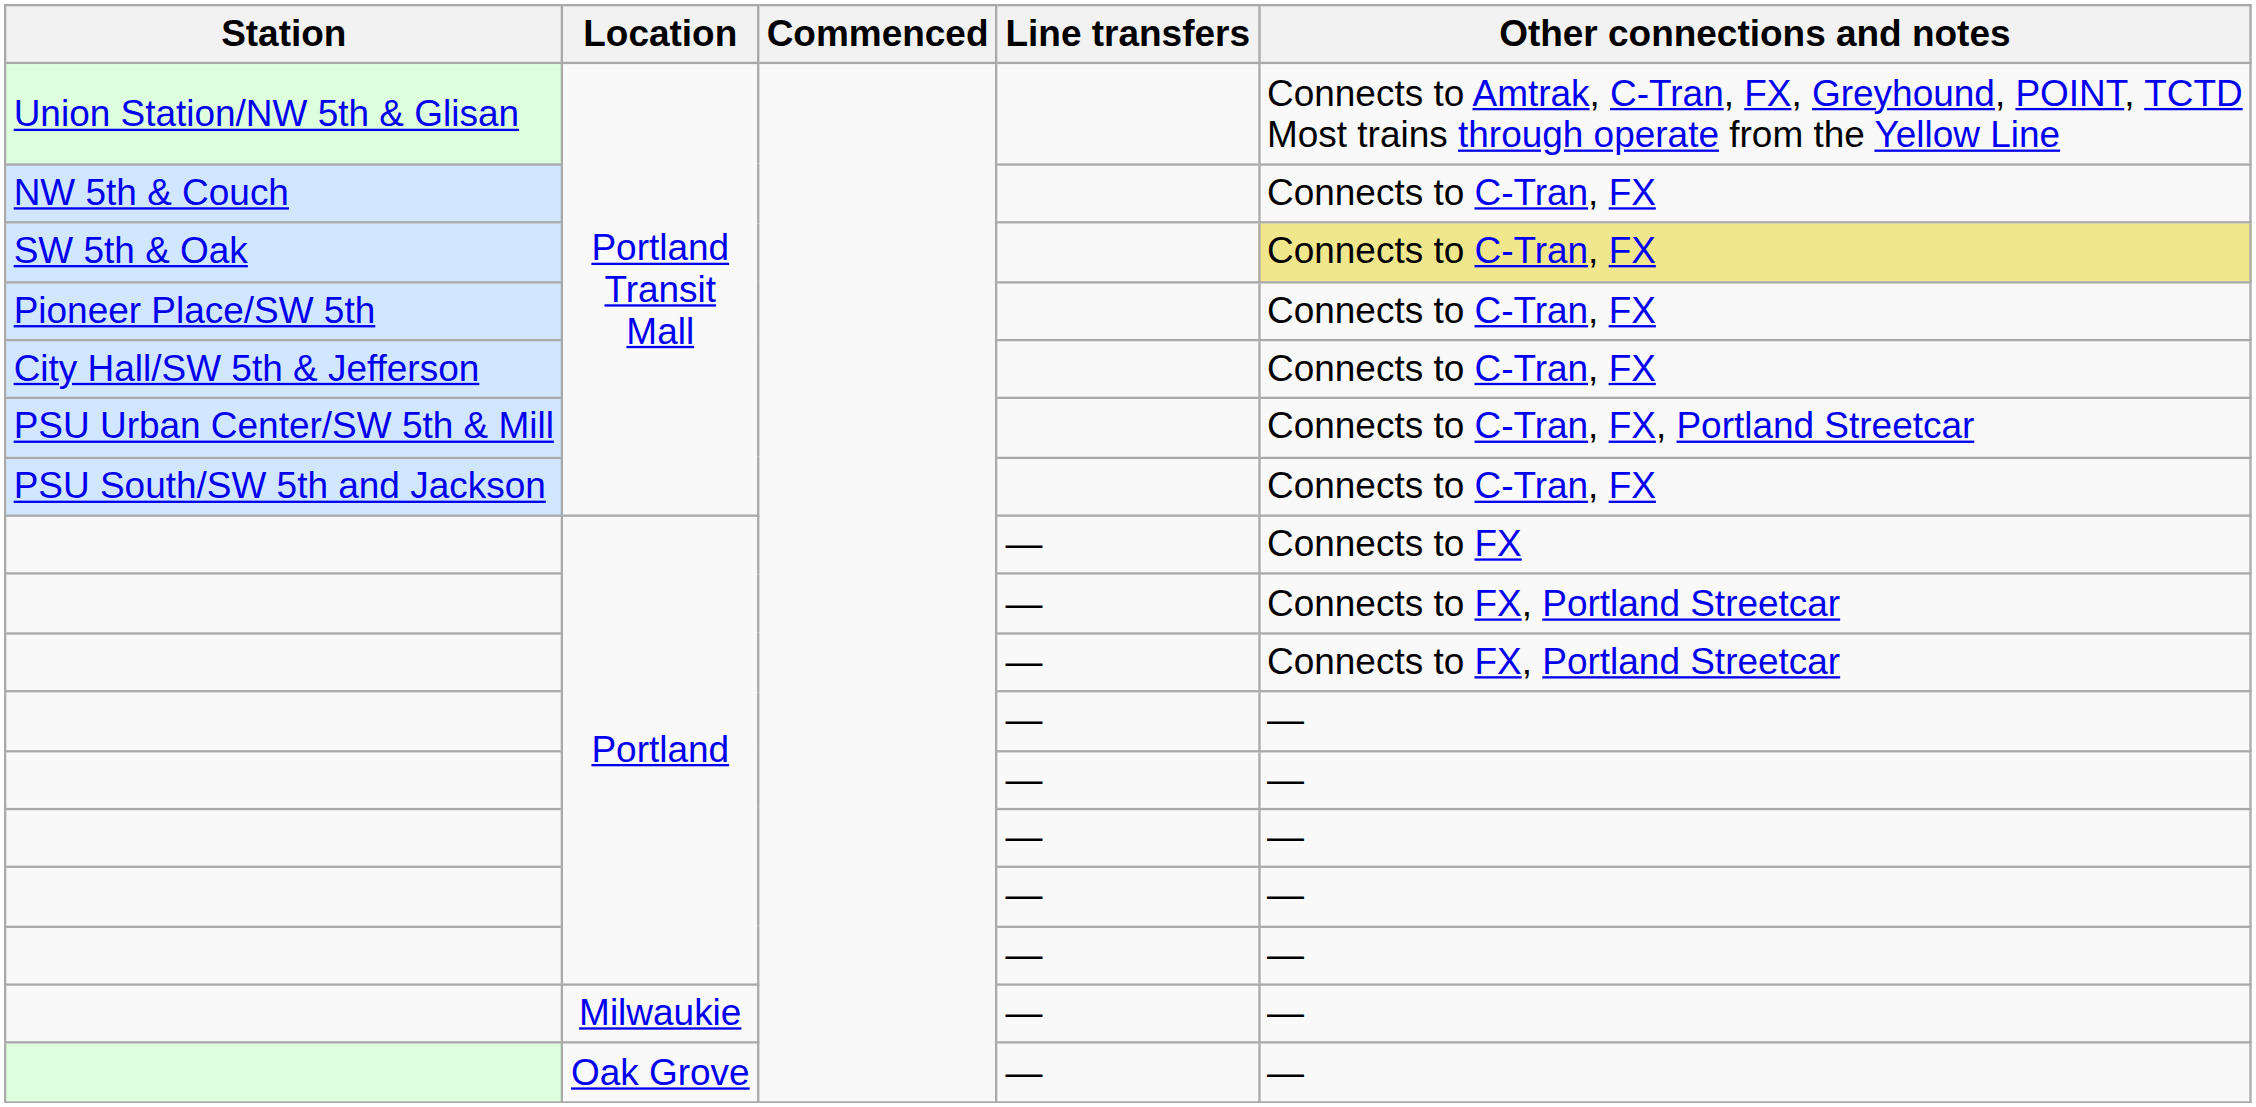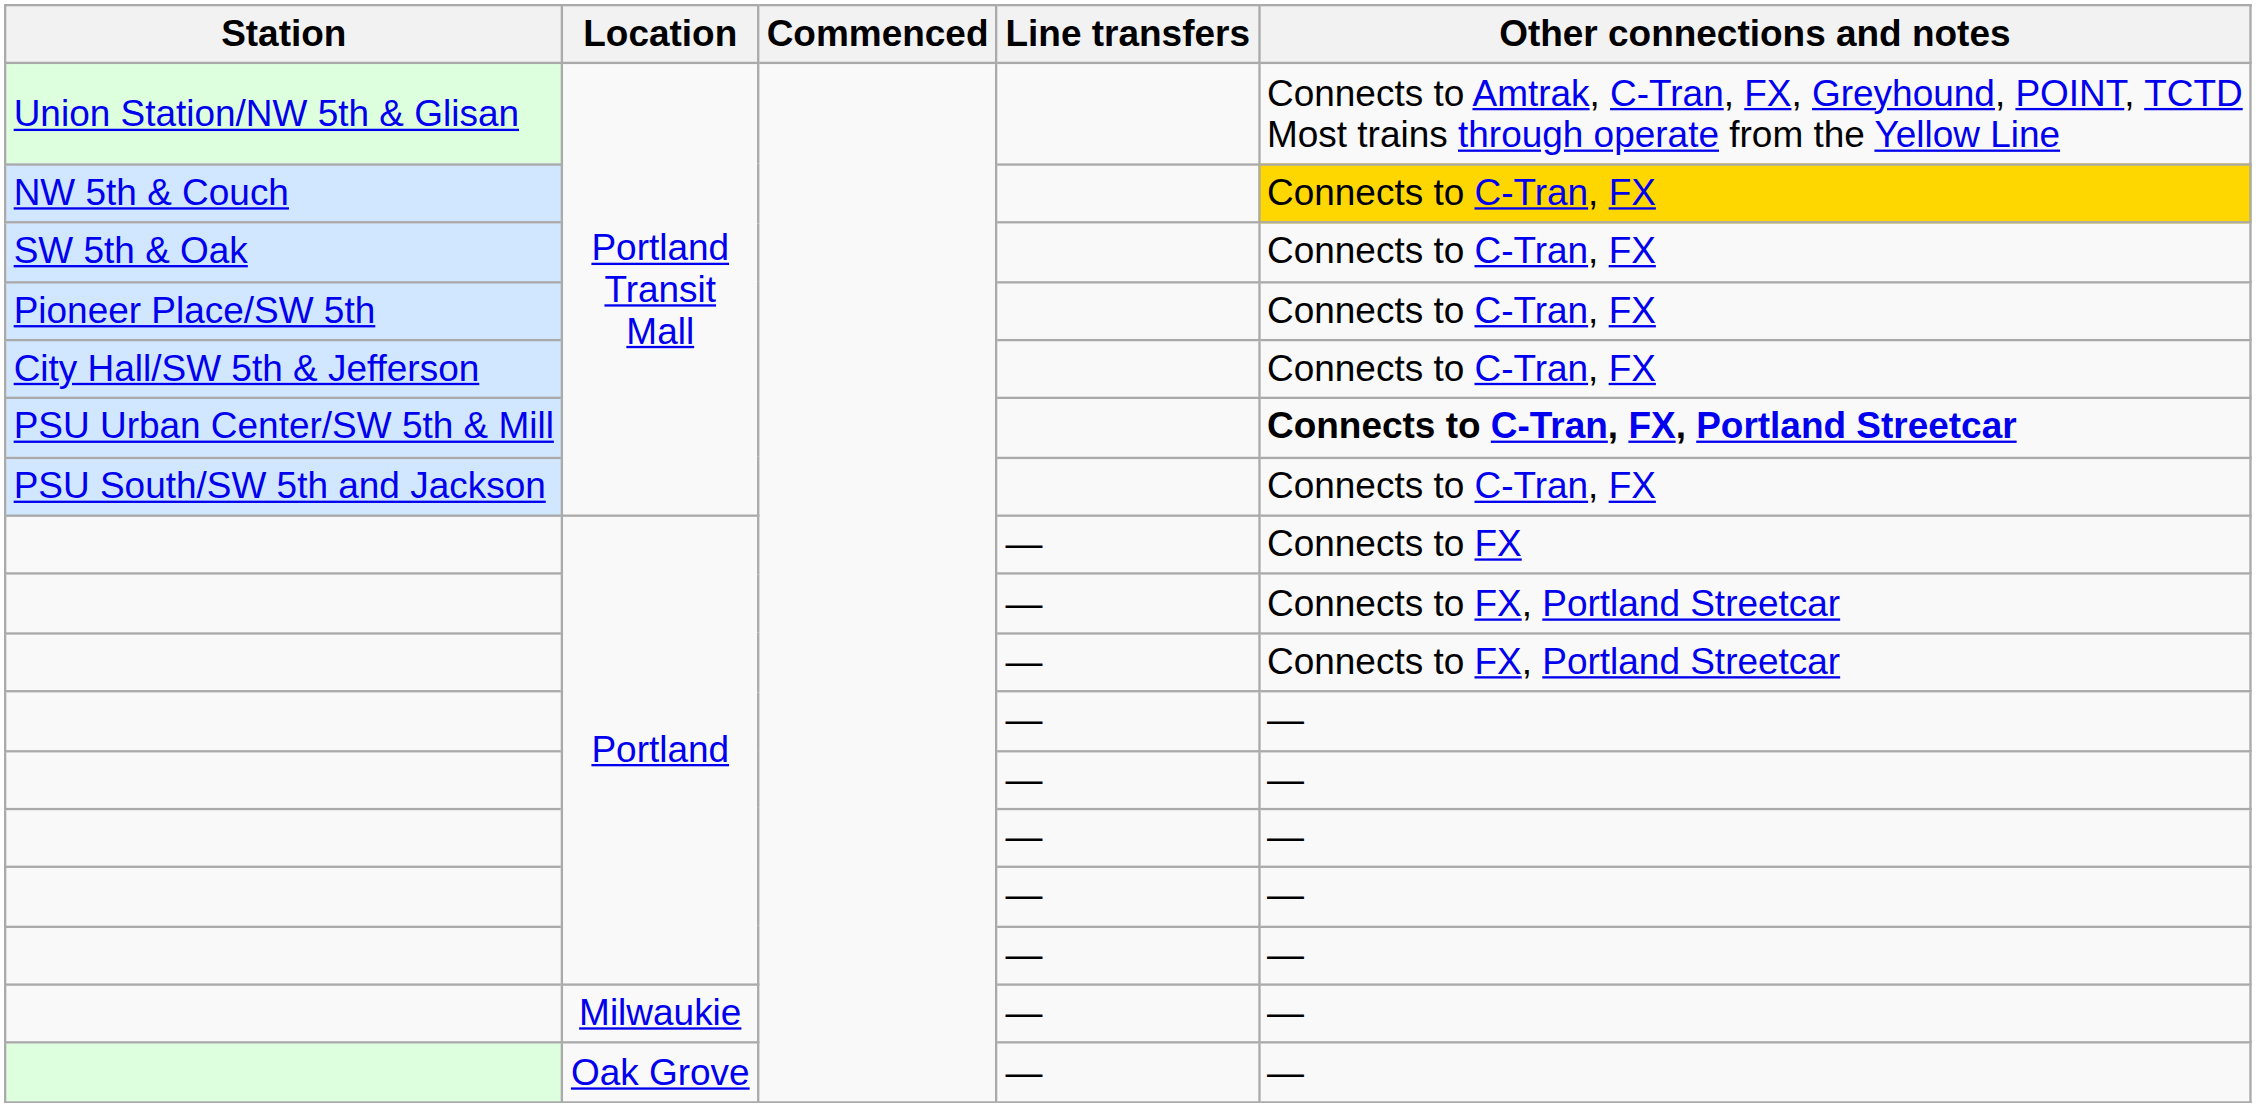NW 5th & Couch | Other connections and notes: no background -> gold background
SW 5th & Oak | Other connections and notes: khaki background -> no background
PSU Urban Center/SW 5th & Mill | Other connections and notes: normal -> bold
